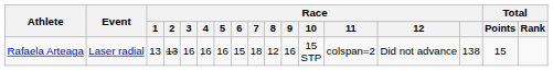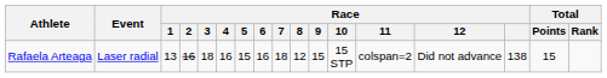Rafaela Arteaga | Race / 2: 13 -> 16
Rafaela Arteaga | Race / 3: 16 -> 18
Rafaela Arteaga | Race / 5: 16 -> 15
Rafaela Arteaga | Race / 6: 15 -> 16
Rafaela Arteaga | Race / 9: 16 -> 15
